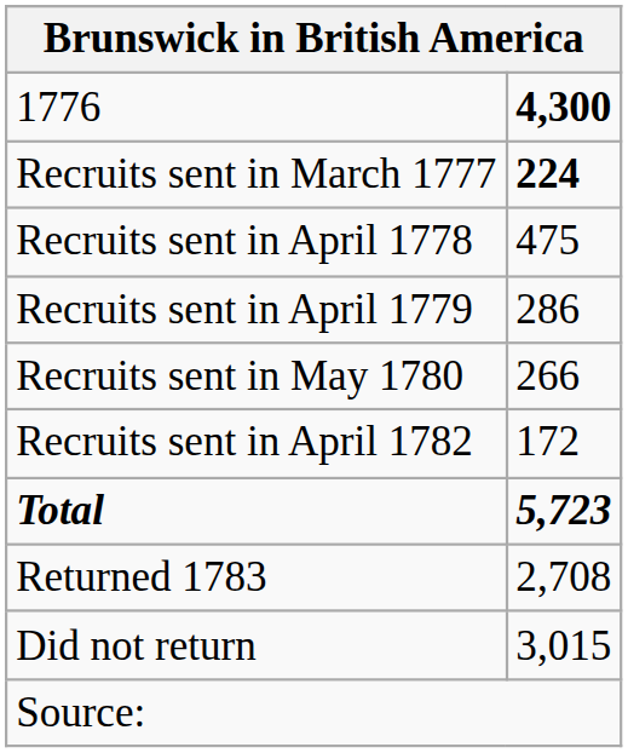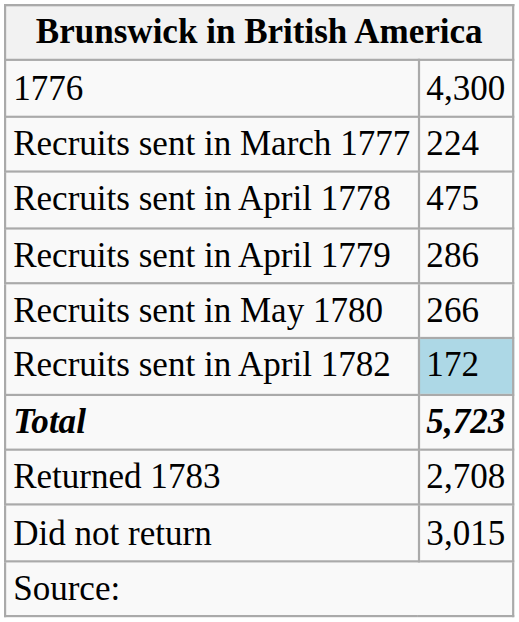1776 | column 2: bold -> normal
Recruits sent in March 1777 | column 2: bold -> normal
Recruits sent in April 1782 | column 2: no background -> lightblue background
